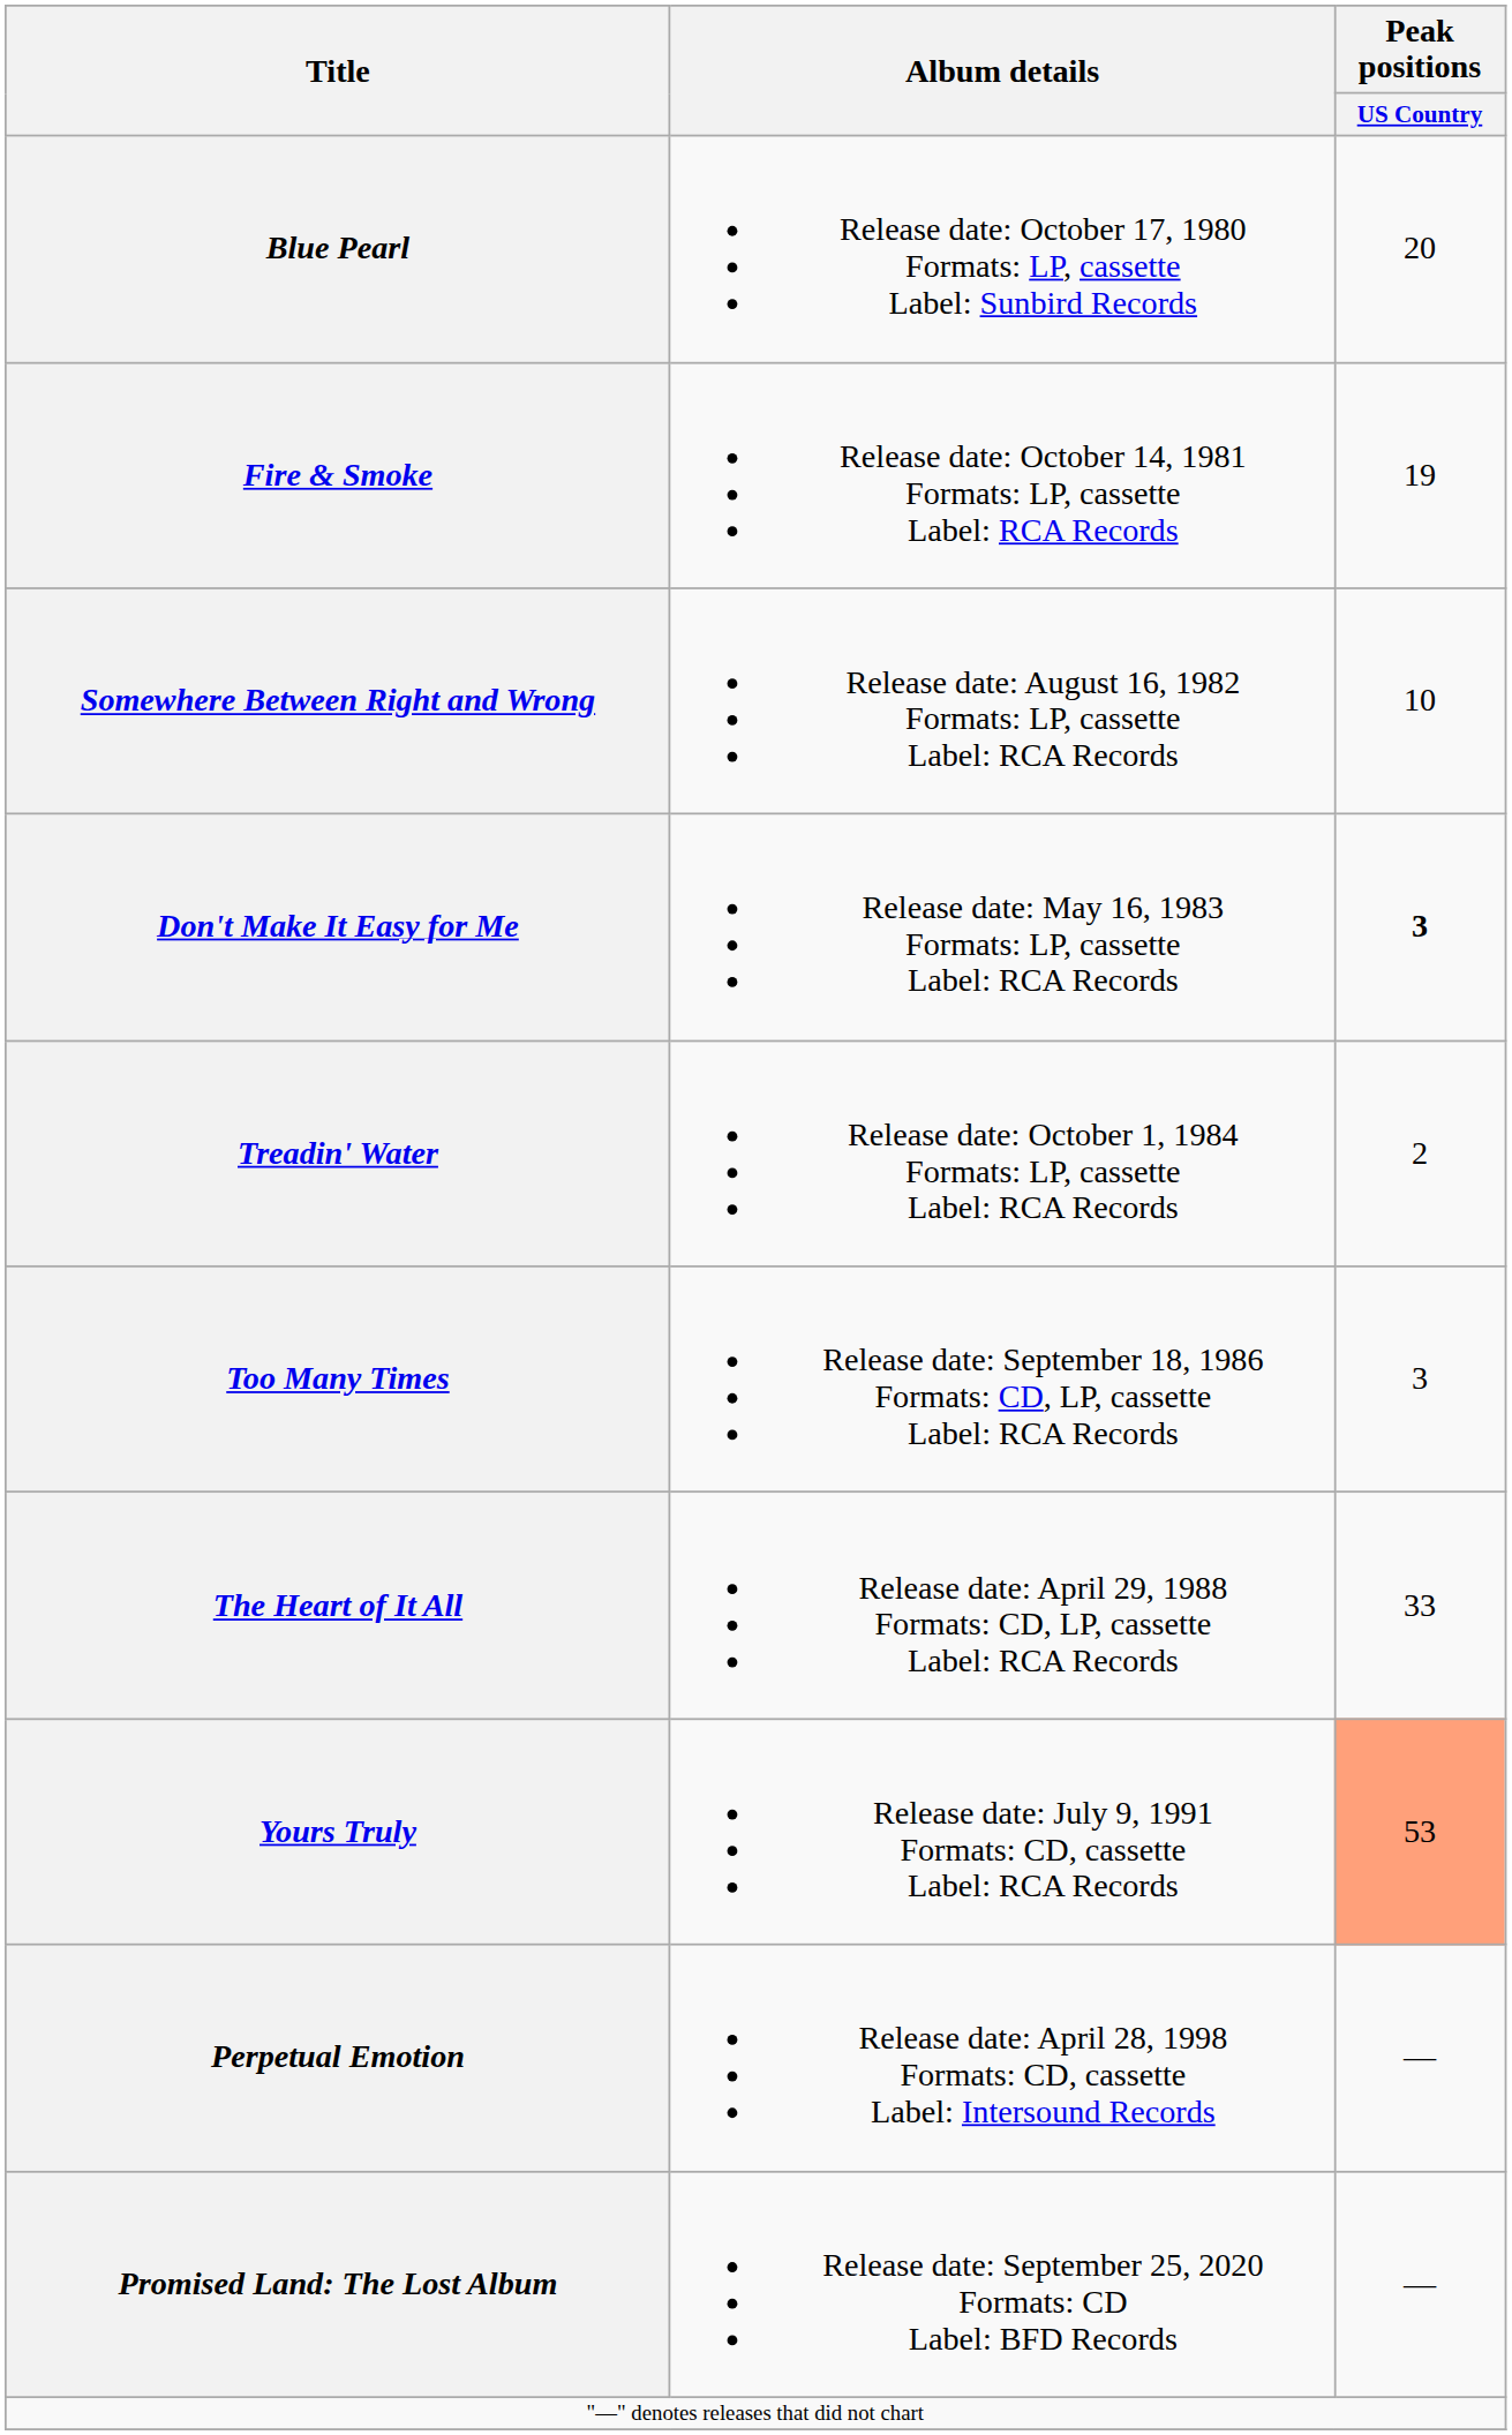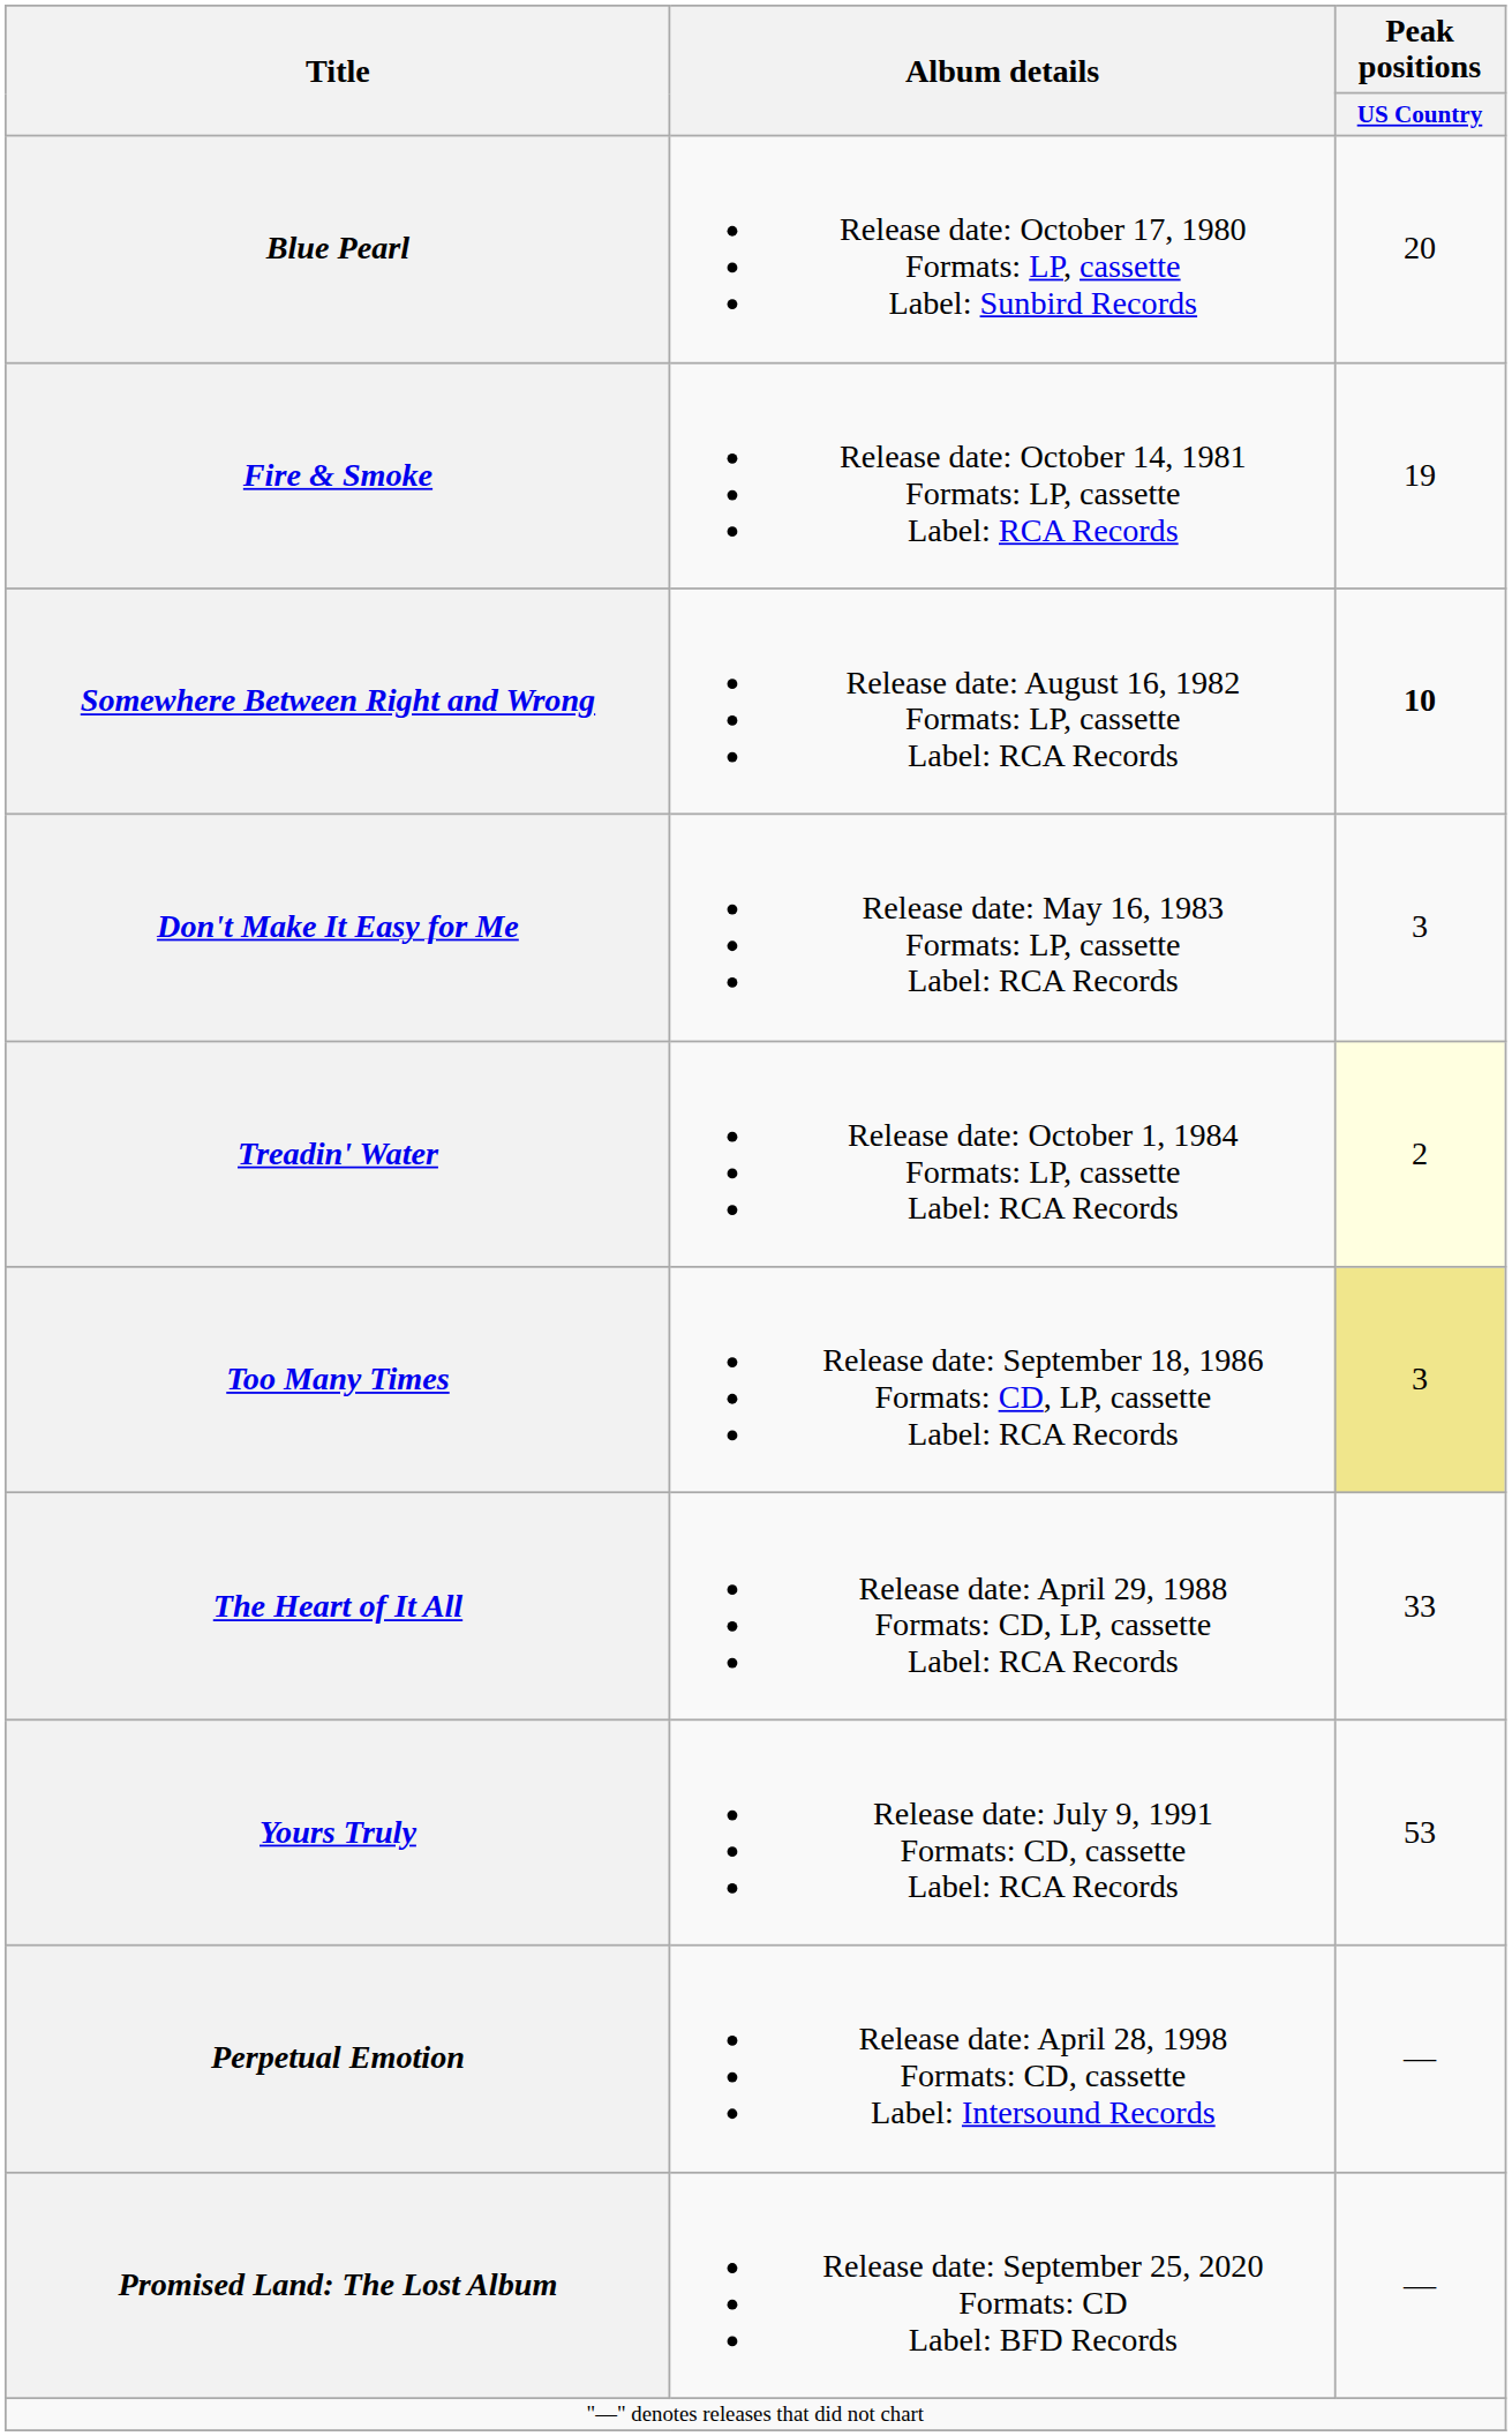Somewhere Between Right and Wrong | Peak positions / US Country: normal -> bold
Don't Make It Easy for Me | Peak positions / US Country: bold -> normal
Treadin' Water | Peak positions / US Country: no background -> lightyellow background
Too Many Times | Peak positions / US Country: no background -> khaki background
Yours Truly | Peak positions / US Country: lightsalmon background -> no background
